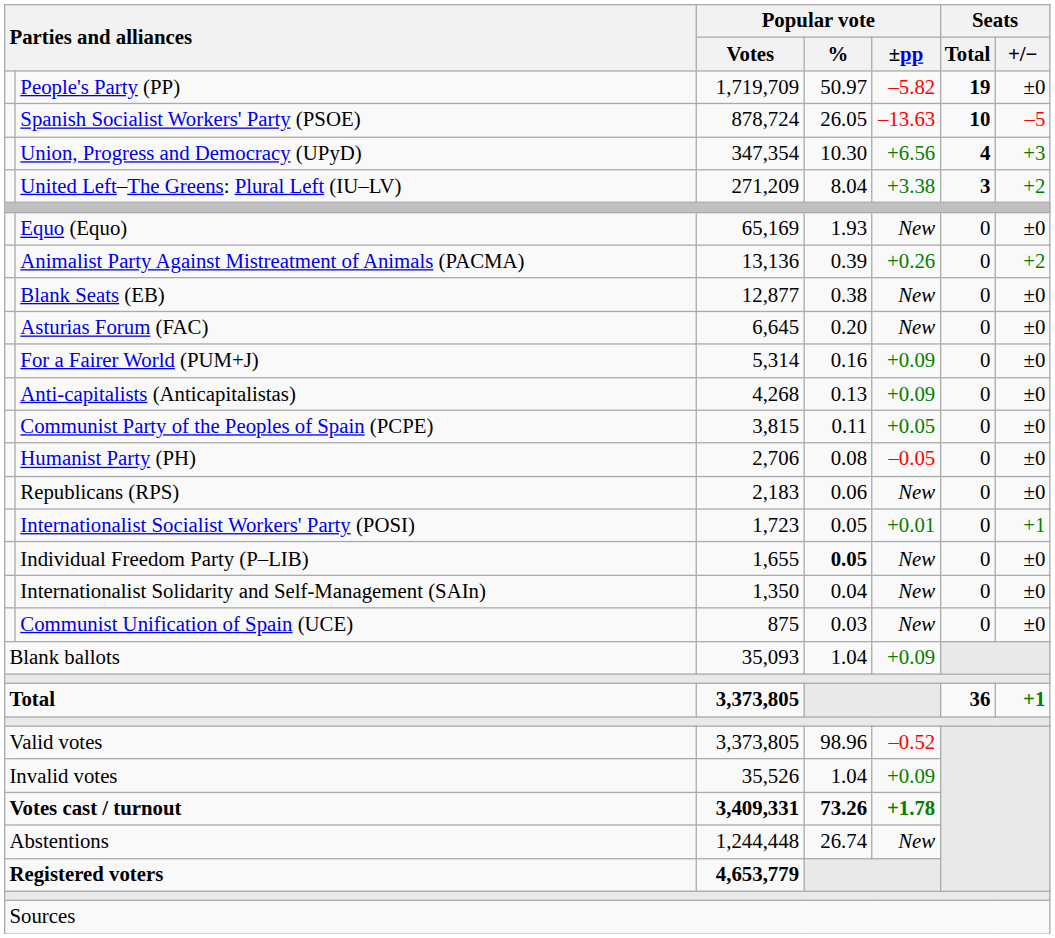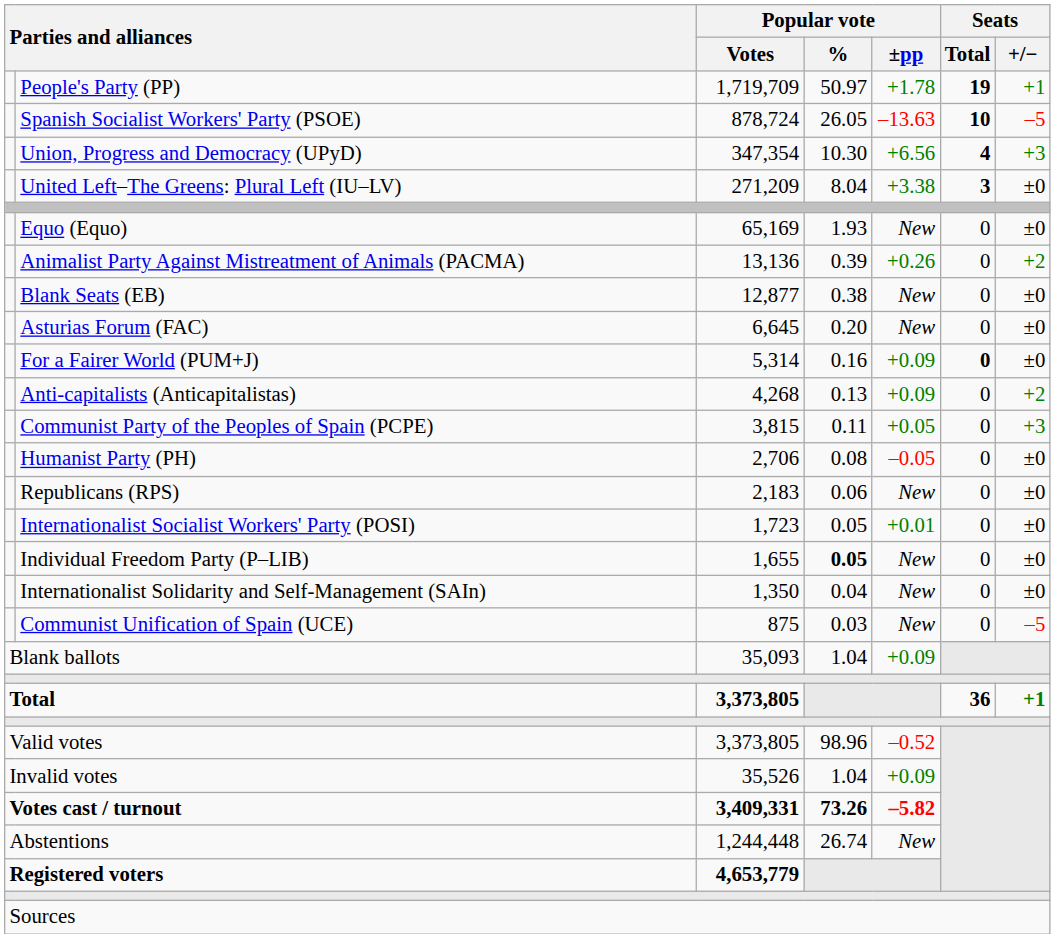People's Party (PP) | Popular vote / ±pp: –5.82 -> +1.78
People's Party (PP) | Seats / +/−: ±0 -> +1
United Left–The Greens: Plural Left (IU–LV) | Seats / +/−: +2 -> ±0
For a Fairer World (PUM+J) | Seats / Total: normal -> bold
Anti-capitalists (Anticapitalistas) | Seats / +/−: ±0 -> +2
Communist Party of the Peoples of Spain (PCPE) | Seats / +/−: ±0 -> +3
Internationalist Socialist Workers' Party (POSI) | Seats / +/−: +1 -> ±0
Communist Unification of Spain (UCE) | Seats / +/−: ±0 -> –5
Votes cast / turnout | Popular vote / ±pp: +1.78 -> –5.82
